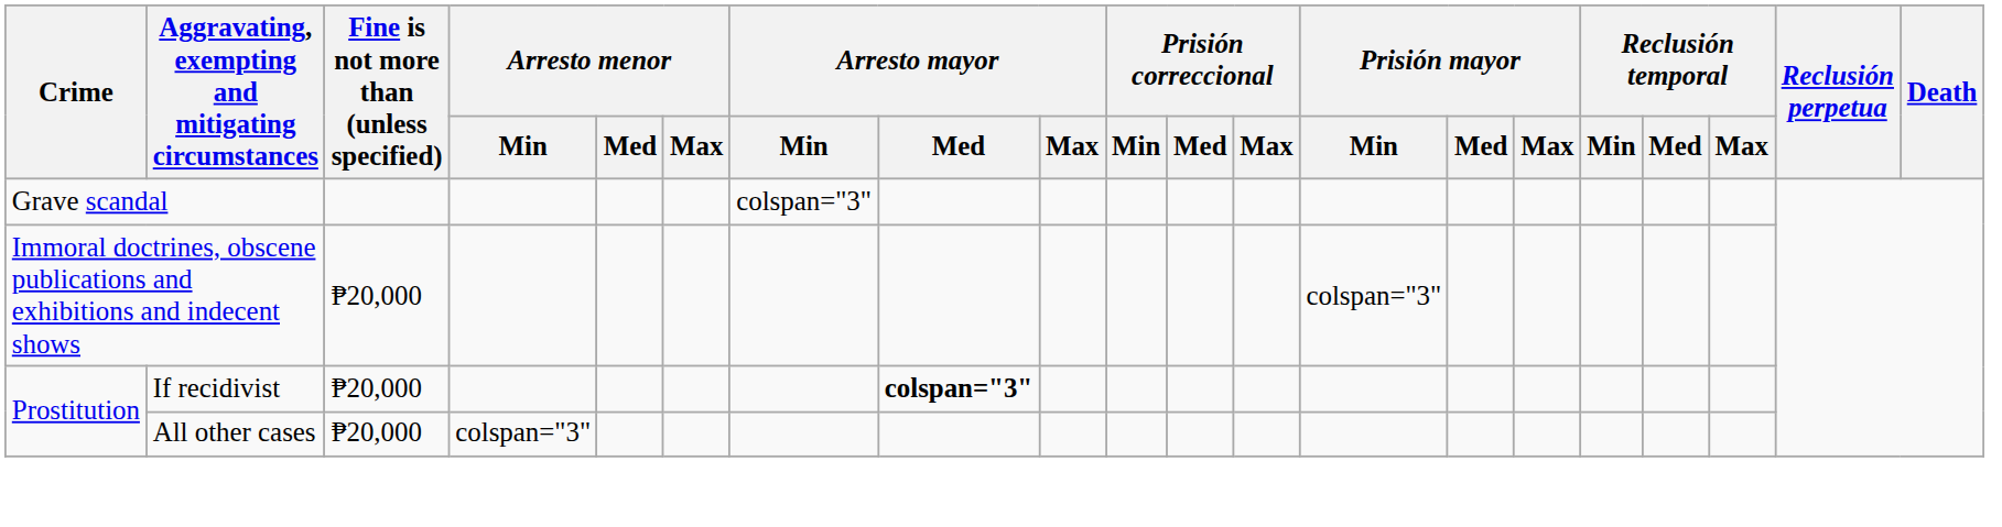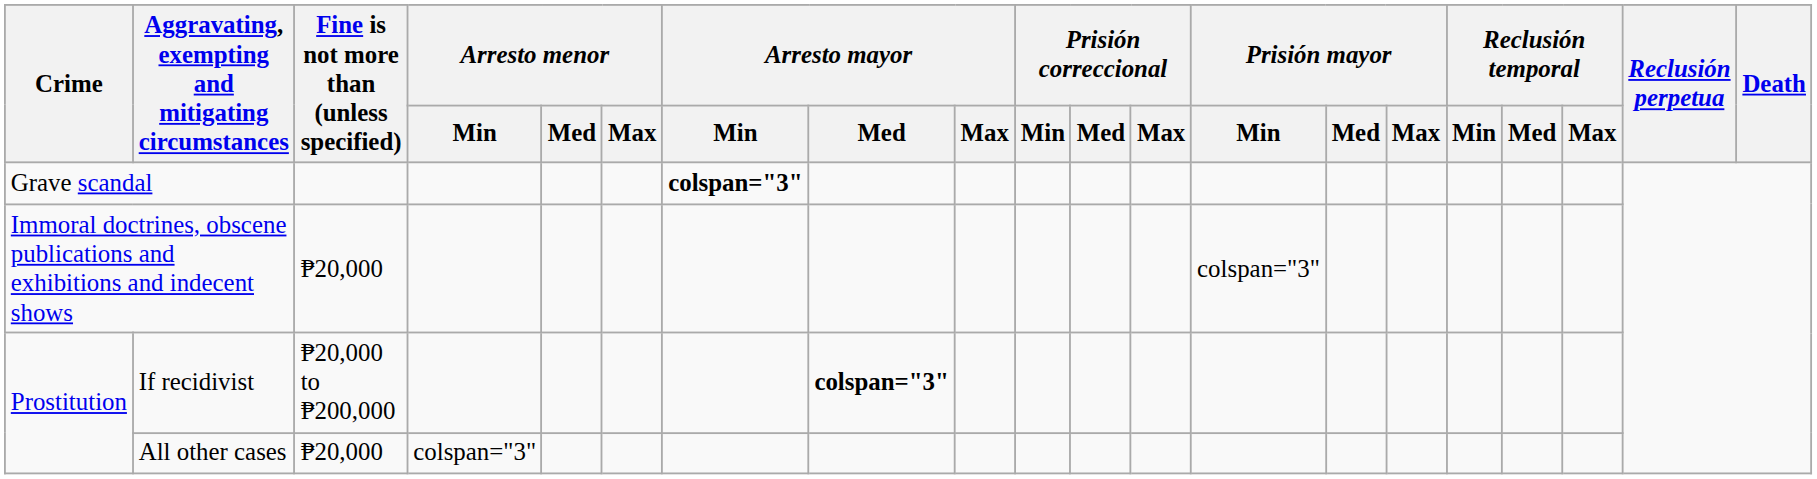Grave scandal | Arresto mayor / Min: normal -> bold
If recidivist | Fine is not more than (unless specified): ₱20,000 -> ₱20,000 to ₱200,000
